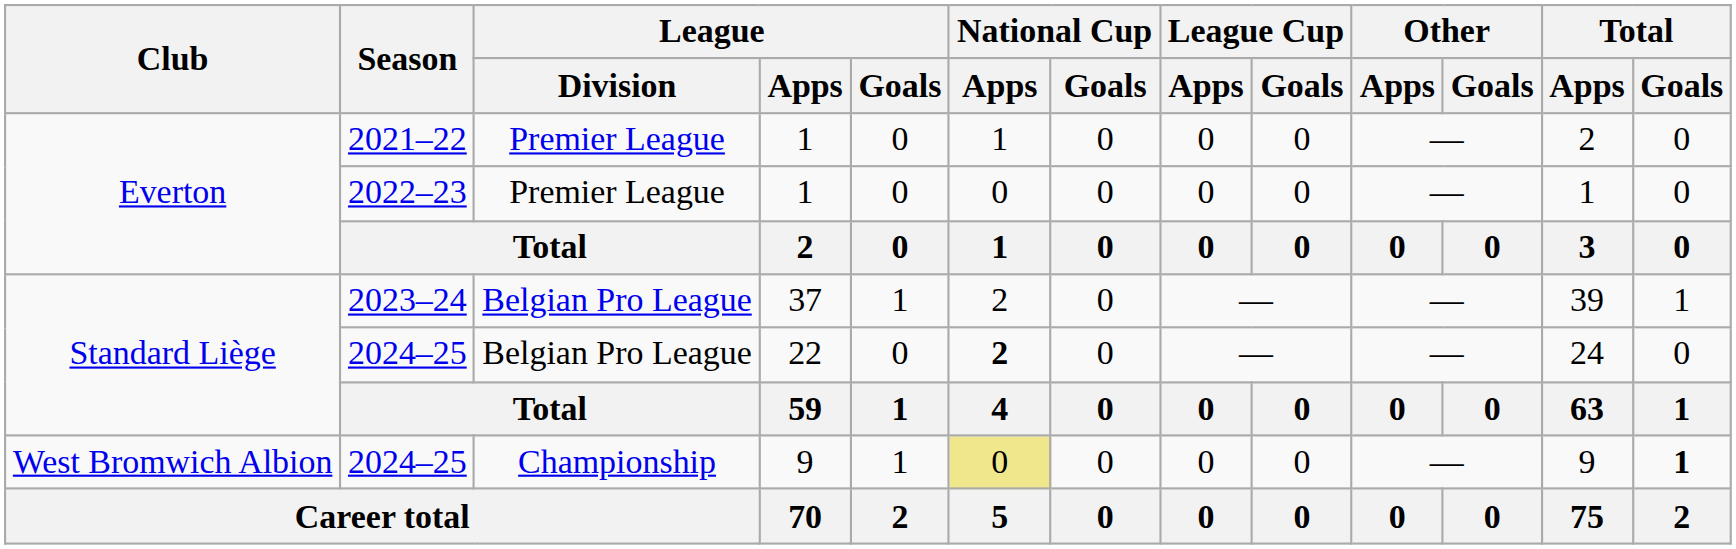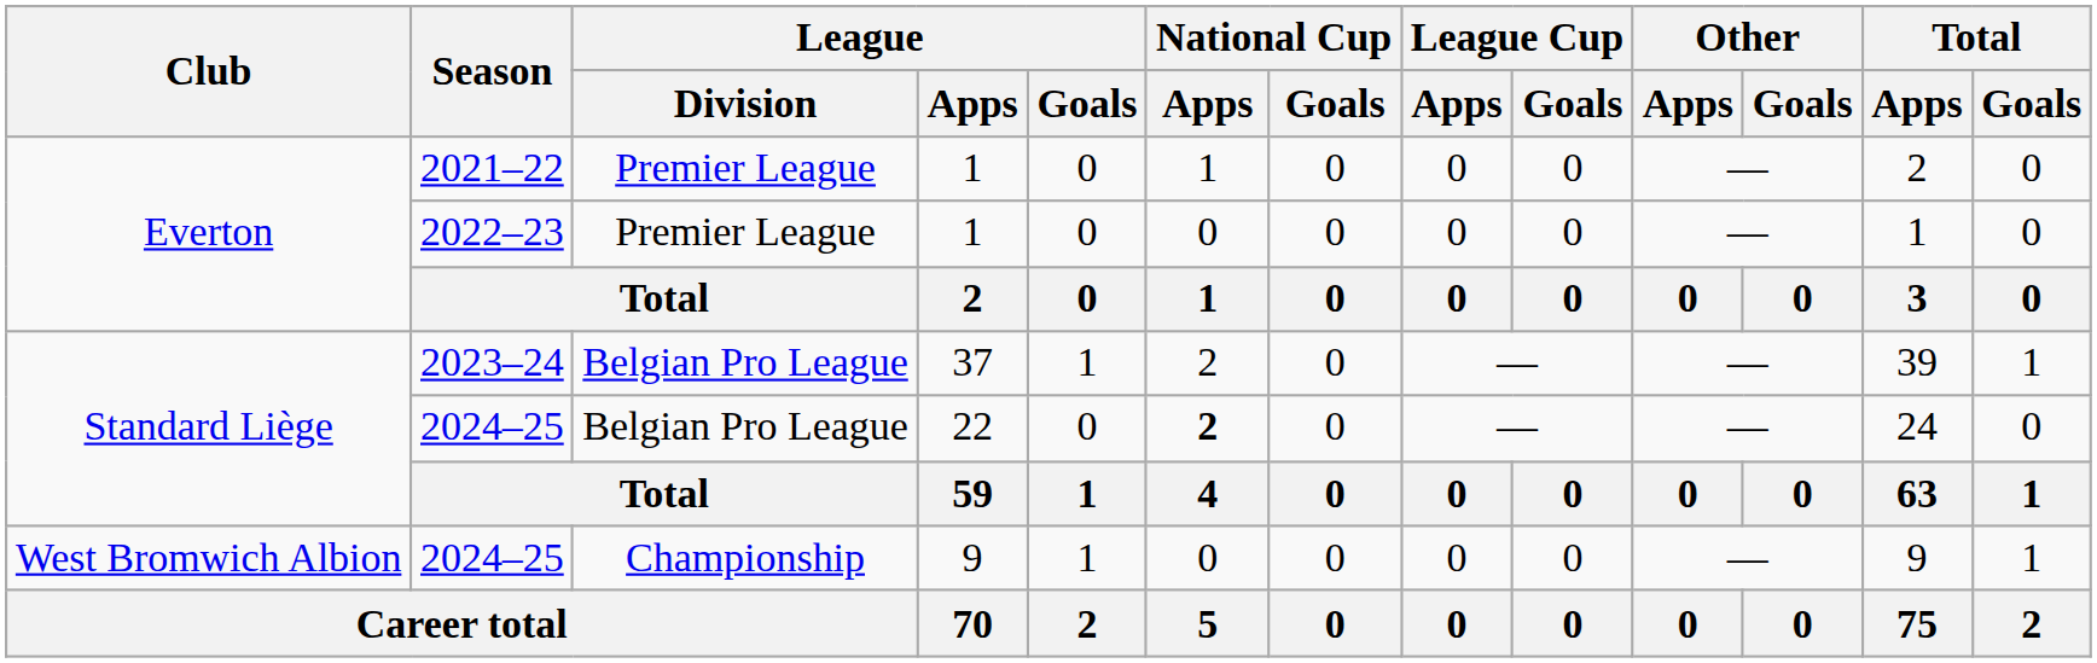2024–25 / 9 | National Cup / Apps: khaki background -> no background
2024–25 / 9 | Total / Goals: bold -> normal
